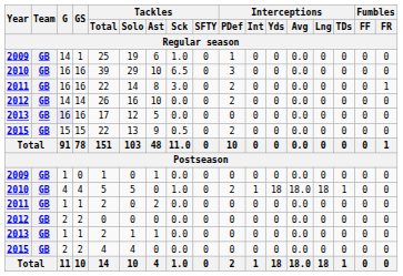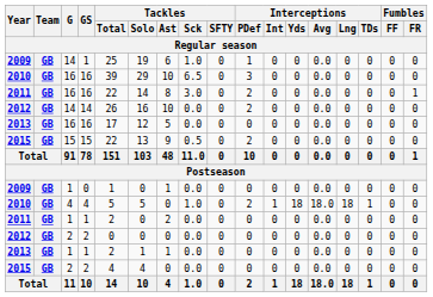2013 / 16 | G: lavender background -> no background
